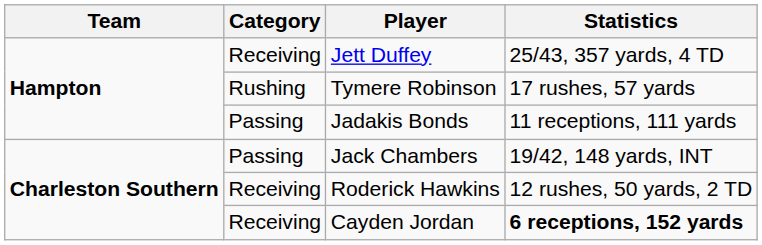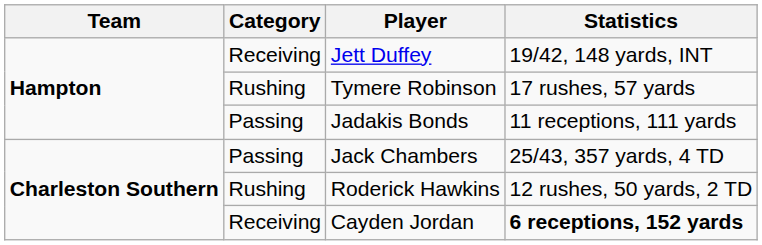Jett Duffey | Statistics: 25/43, 357 yards, 4 TD -> 19/42, 148 yards, INT
Jack Chambers | Statistics: 19/42, 148 yards, INT -> 25/43, 357 yards, 4 TD
Roderick Hawkins | Category: Receiving -> Rushing
